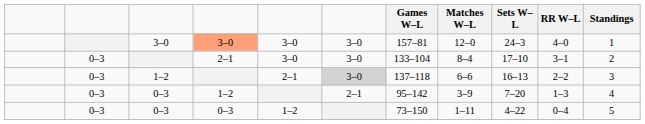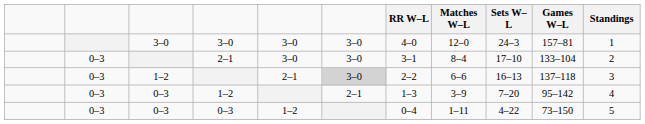columns swapped: RR W–L <-> Games W–L
row 2 | column 4: lightsalmon background -> no background
